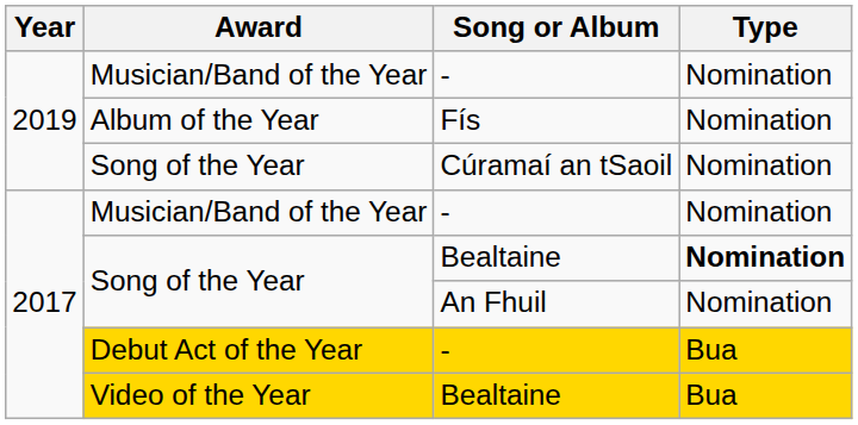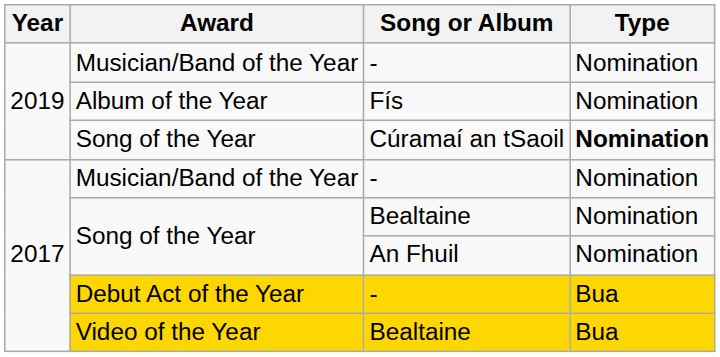Song of the Year / Cúramaí an tSaoil | Type: normal -> bold
Song of the Year / Bealtaine | Type: bold -> normal
